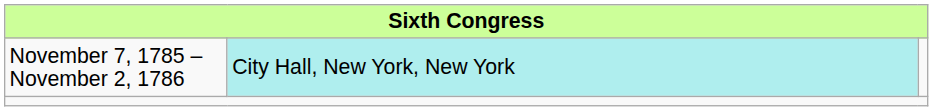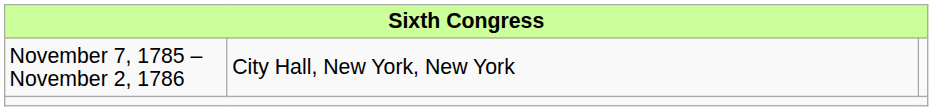November 7, 1785 –November 2, 1786 | column 2: paleturquoise background -> no background
